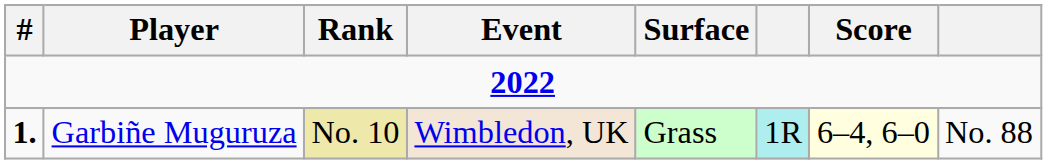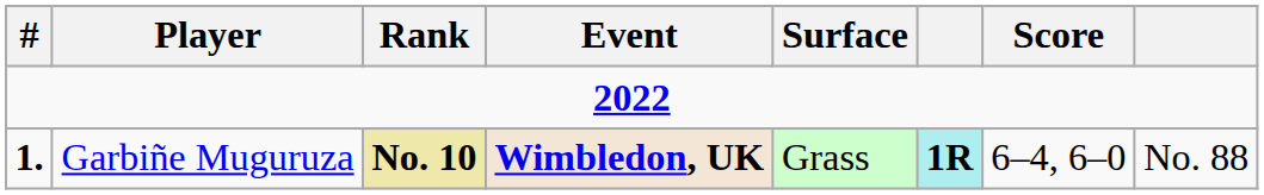Garbiñe Muguruza | Rank: normal -> bold
Garbiñe Muguruza | Event: normal -> bold
Garbiñe Muguruza | column 6: normal -> bold
Garbiñe Muguruza | Score: lightyellow background -> no background
